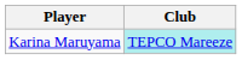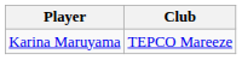Karina Maruyama | Club: paleturquoise background -> no background
